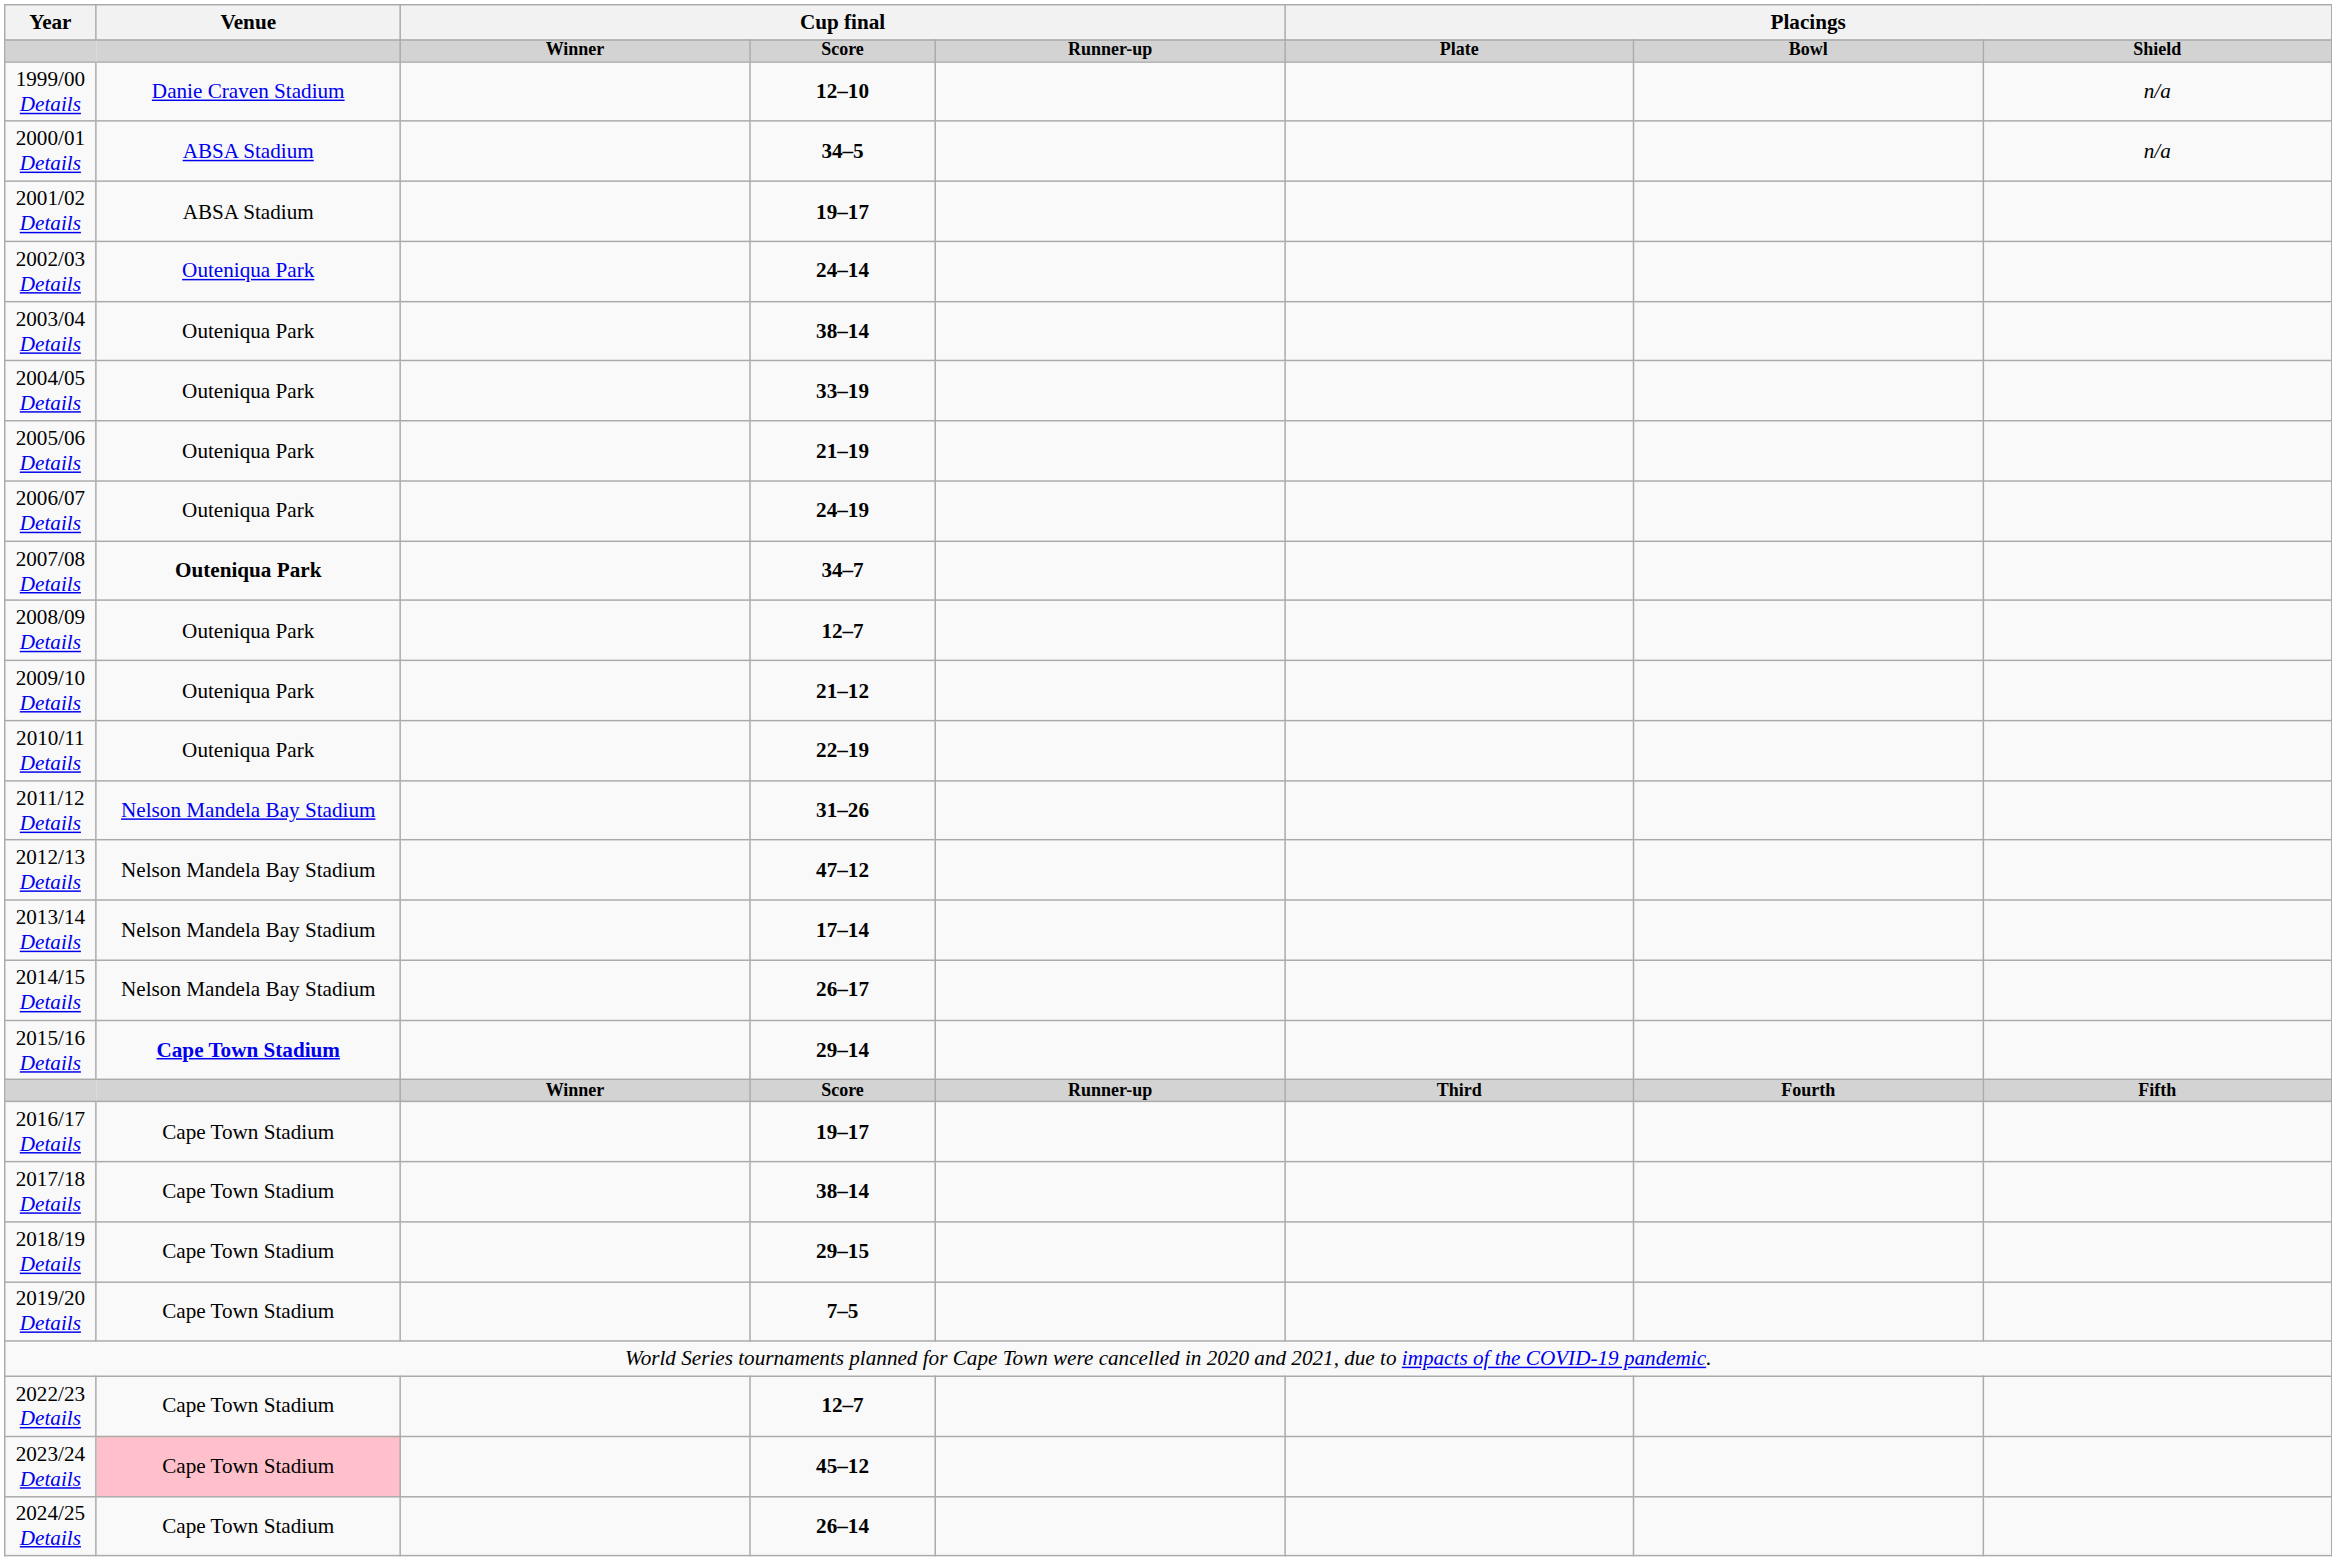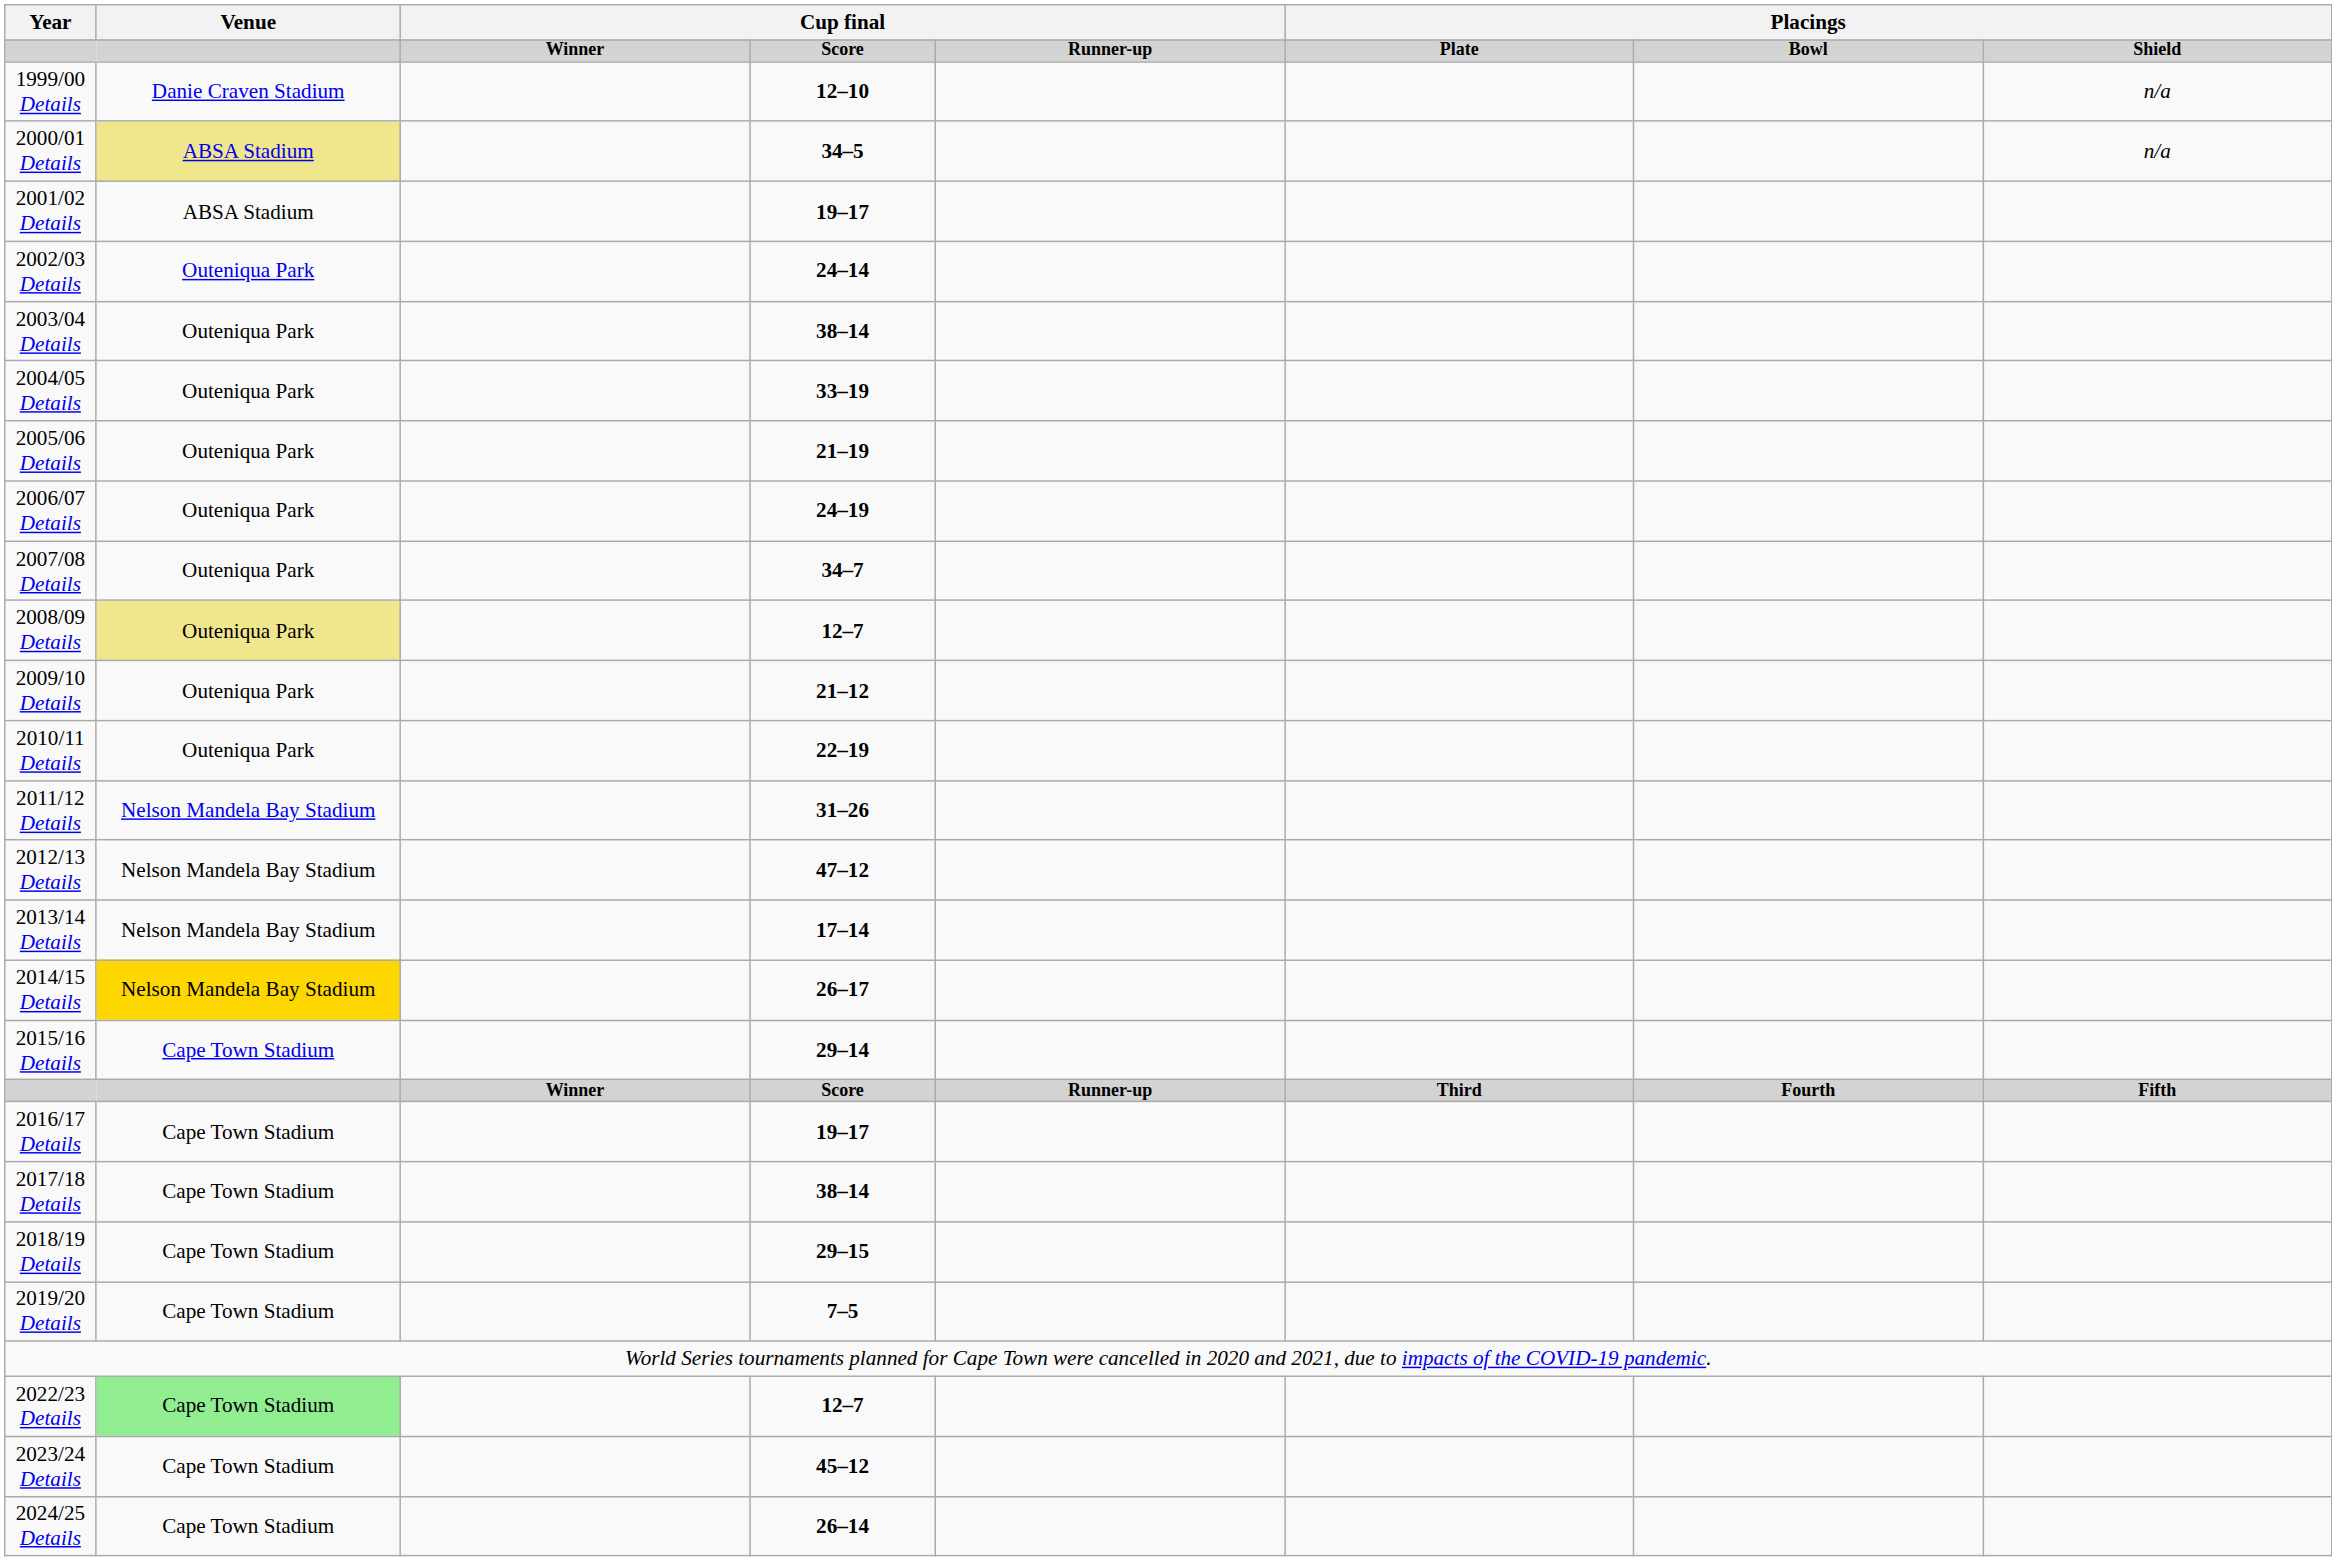2000/01 Details | Venue: no background -> khaki background
2007/08 Details | Venue: bold -> normal
2008/09 Details | Venue: no background -> khaki background
2014/15 Details | Venue: no background -> gold background
2015/16 Details | Venue: bold -> normal
2022/23 Details | Venue: no background -> lightgreen background
2023/24 Details | Venue: pink background -> no background
